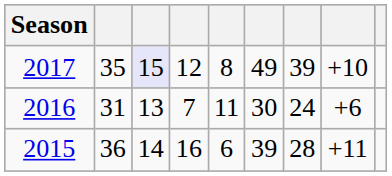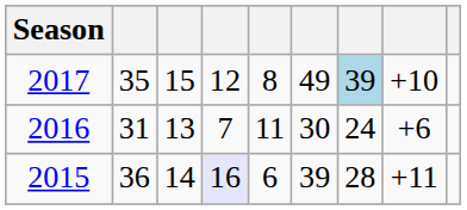2017 | column 3: lavender background -> no background
2017 | column 7: no background -> lightblue background
2015 | column 4: no background -> lavender background
